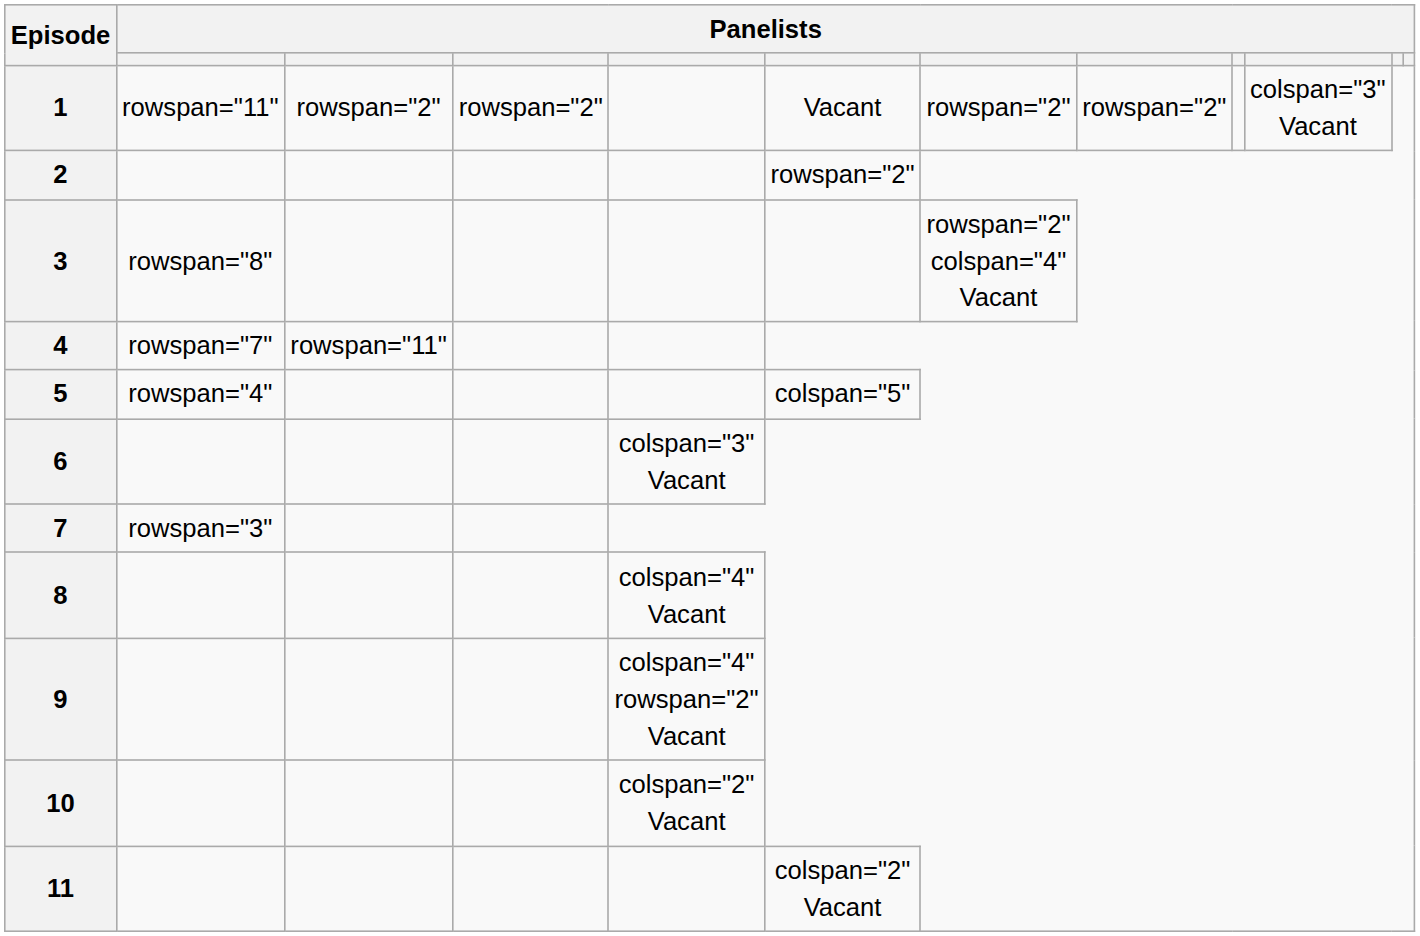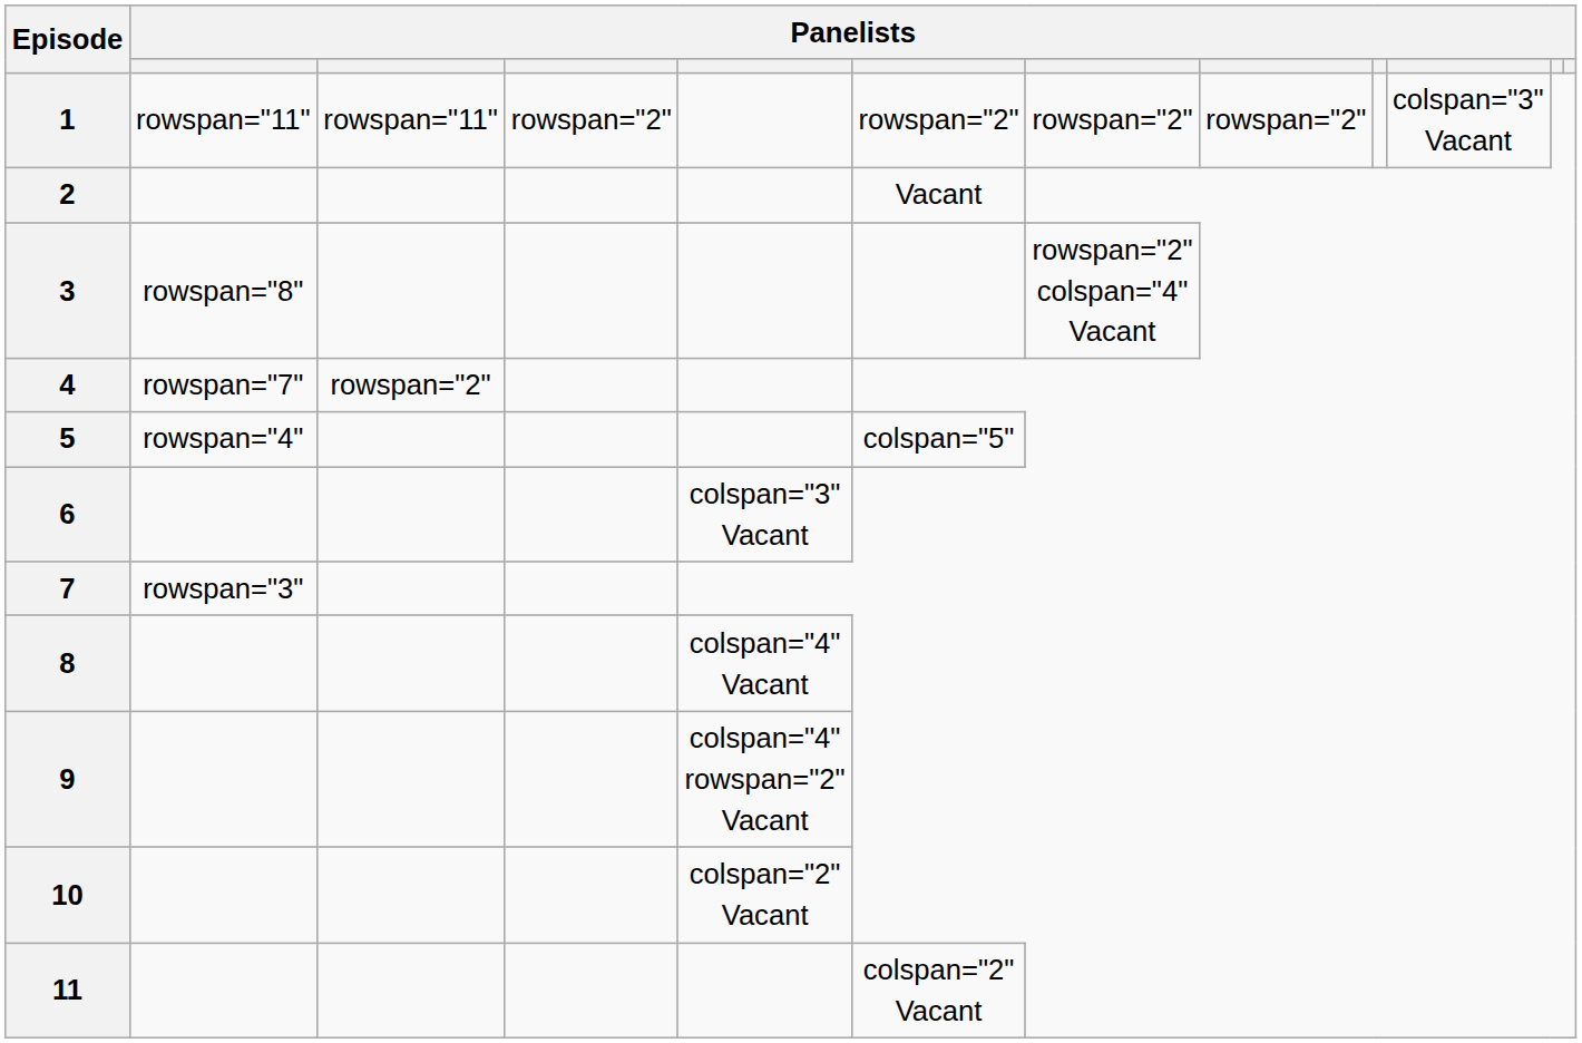1 | column 3: rowspan="2" -> rowspan="11"
1 | column 6: Vacant -> rowspan="2"
2 | column 6: rowspan="2" -> Vacant
4 | column 3: rowspan="11" -> rowspan="2"
